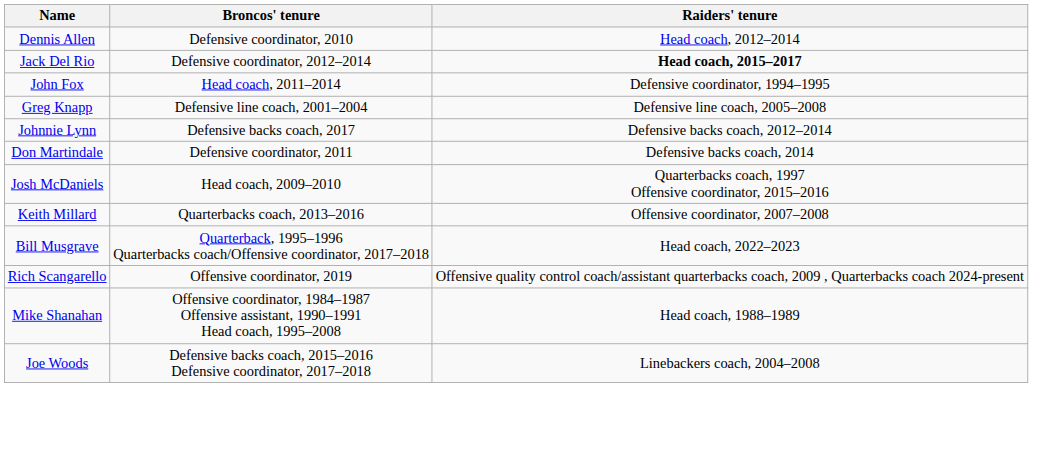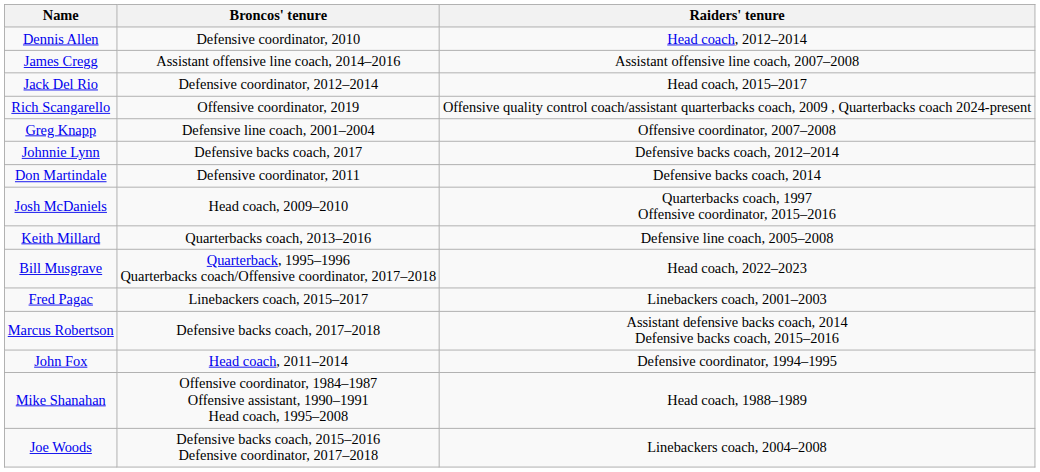+ row: James Cregg | Assistant offensive line coach, 2014–2016 | Assistant offensive line coach, 2007–2008
Jack Del Rio | Raiders' tenure: bold -> normal
rows swapped: John Fox <-> Rich Scangarello
Greg Knapp | Raiders' tenure: Defensive line coach, 2005–2008 -> Offensive coordinator, 2007–2008
Keith Millard | Raiders' tenure: Offensive coordinator, 2007–2008 -> Defensive line coach, 2005–2008
+ row: Fred Pagac | Linebackers coach, 2015–2017 | Linebackers coach, 2001–2003
+ row: Marcus Robertson | Defensive backs coach, 2017–2018 | Assistant defensive backs coach, 2014 Defensive backs coach, 2015–2016
